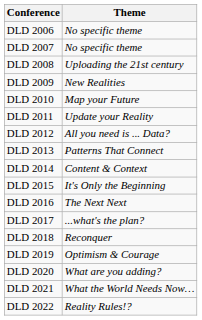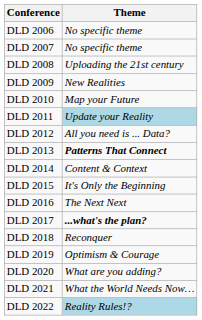DLD 2011 | Theme: no background -> lightblue background
DLD 2013 | Theme: normal -> bold
DLD 2017 | Theme: normal -> bold
DLD 2022 | Theme: no background -> lightblue background
